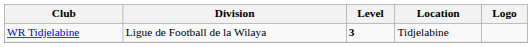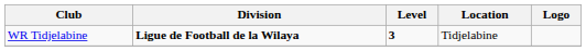WR Tidjelabine | Division: normal -> bold
